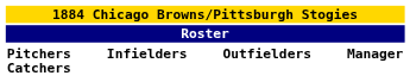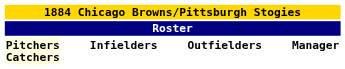Pitchers Catchers | column 1: no background -> lightyellow background
